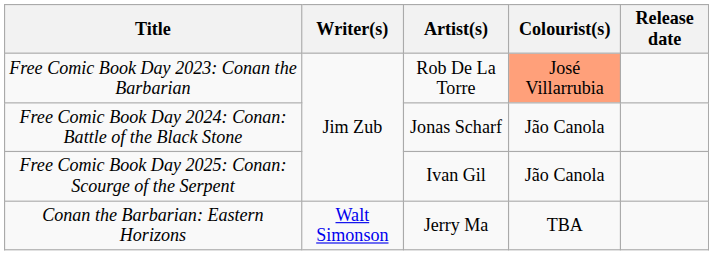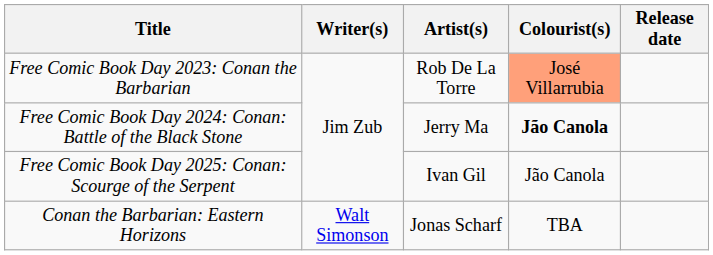Free Comic Book Day 2024: Conan: Battle of the Black Stone | Artist(s): Jonas Scharf -> Jerry Ma
Free Comic Book Day 2024: Conan: Battle of the Black Stone | Colourist(s): normal -> bold
Conan the Barbarian: Eastern Horizons | Artist(s): Jerry Ma -> Jonas Scharf
